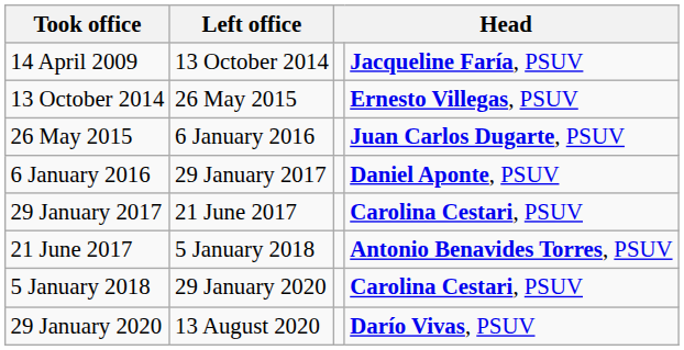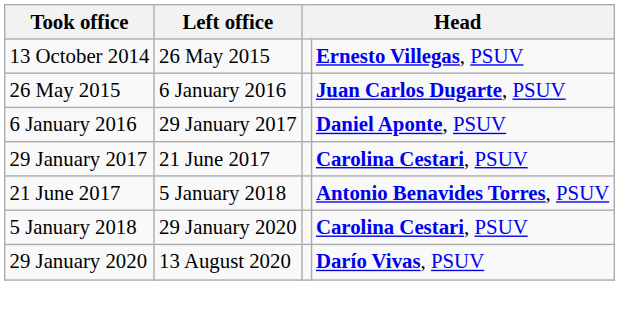- row: 14 April 2009 | 13 October 2014 | Jacqueline Faría, PSUV
